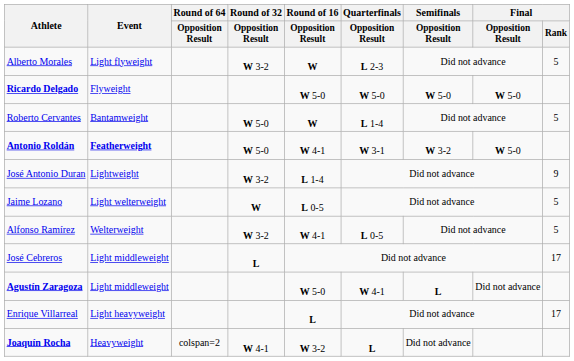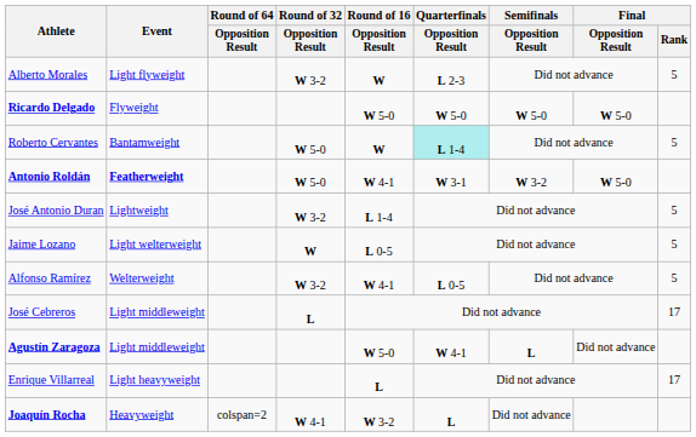Roberto Cervantes | Quarterfinals / Opposition Result: no background -> paleturquoise background
José Antonio Duran | Final / Rank: 9 -> 5
